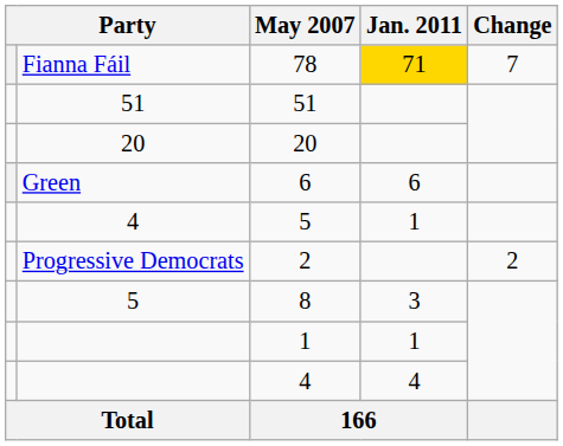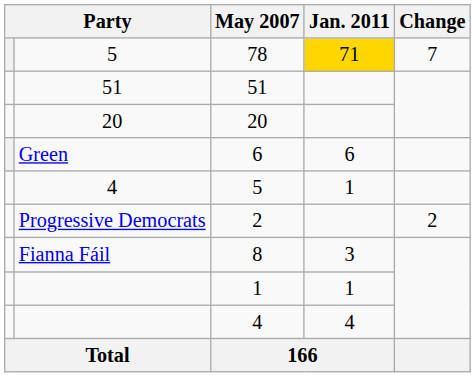78 | column 2: Fianna Fáil -> 5
8 | column 2: 5 -> Fianna Fáil
